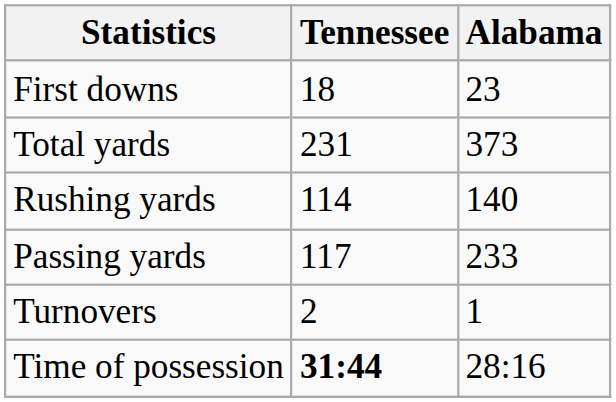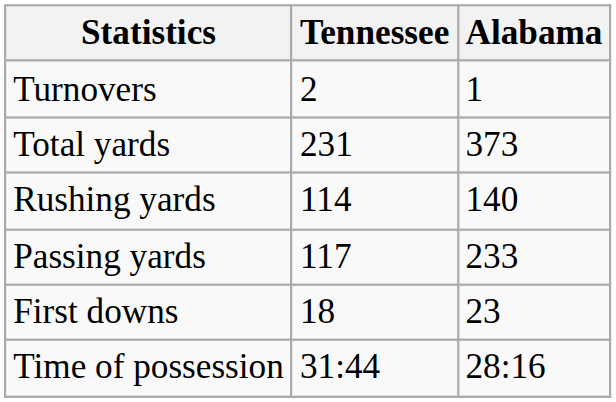rows swapped: First downs <-> Turnovers
Time of possession | Tennessee: bold -> normal
